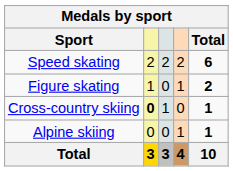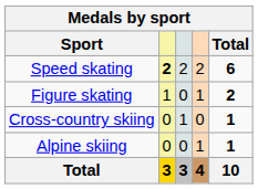Speed skating | column 2: normal -> bold
Cross-country skiing | column 2: bold -> normal
